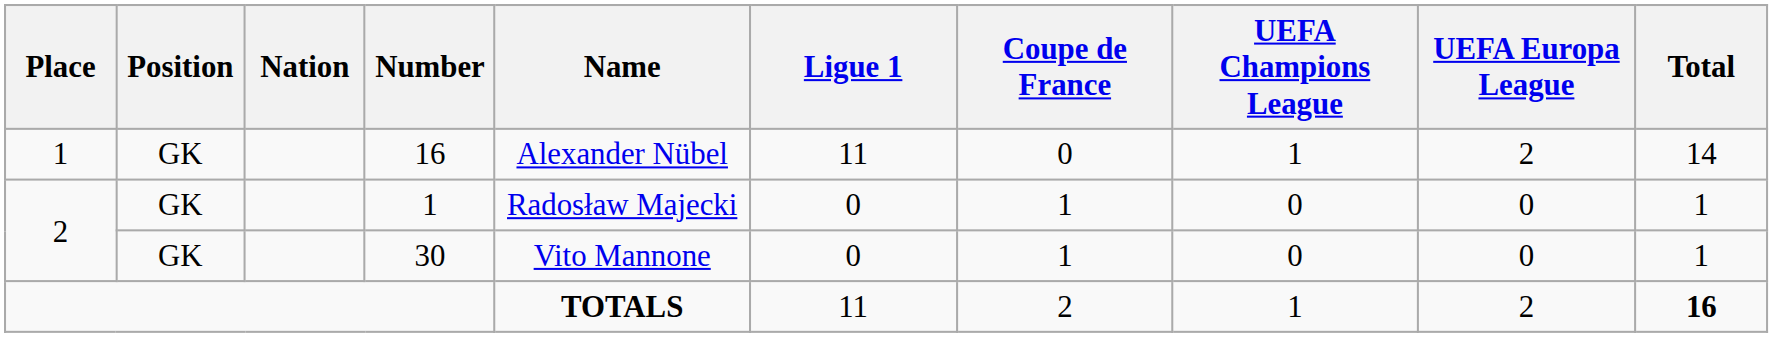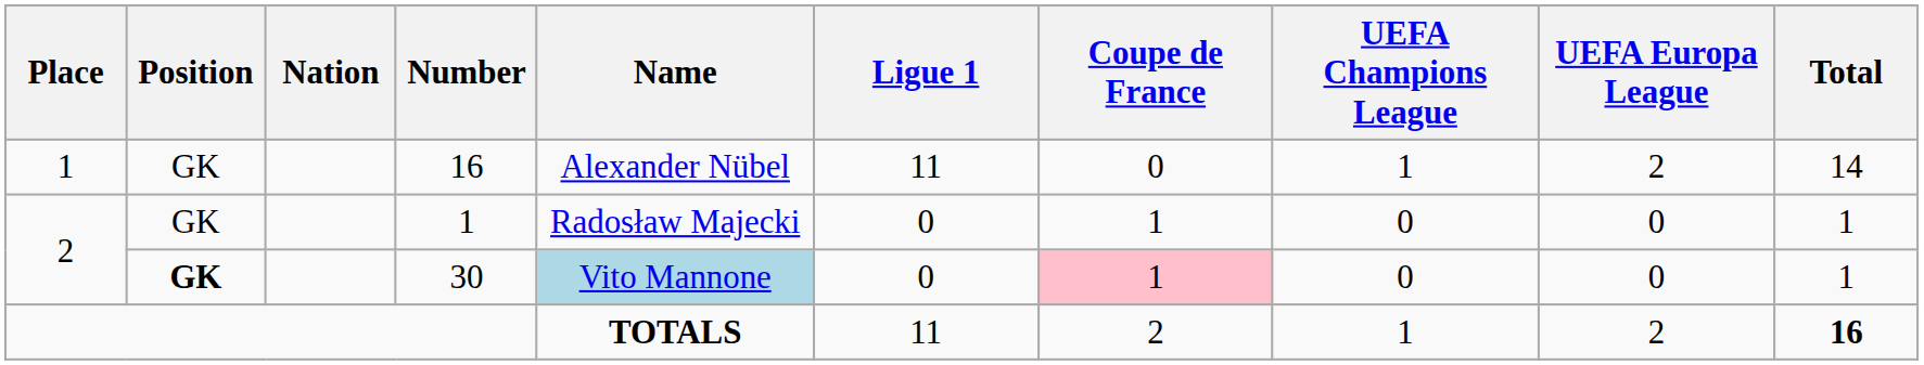30 | Position: normal -> bold
30 | Name: no background -> lightblue background
30 | Coupe de France: no background -> pink background
